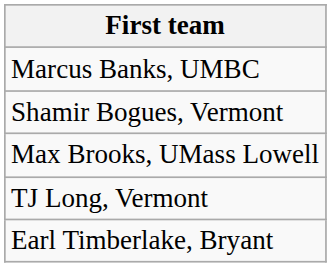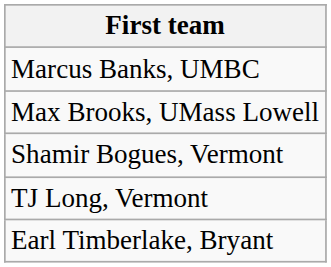row 3 | column 1: Shamir Bogues, Vermont -> Max Brooks, UMass Lowell
row 4 | column 1: Max Brooks, UMass Lowell -> Shamir Bogues, Vermont
